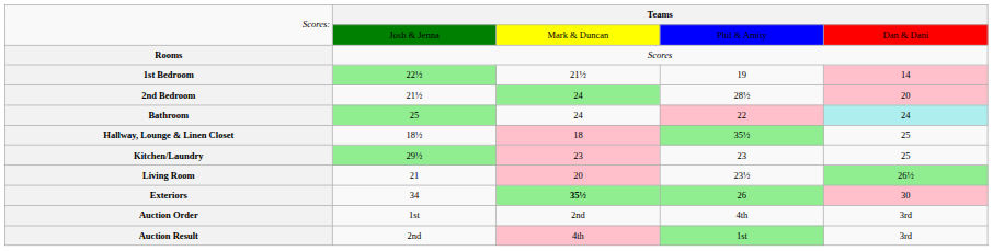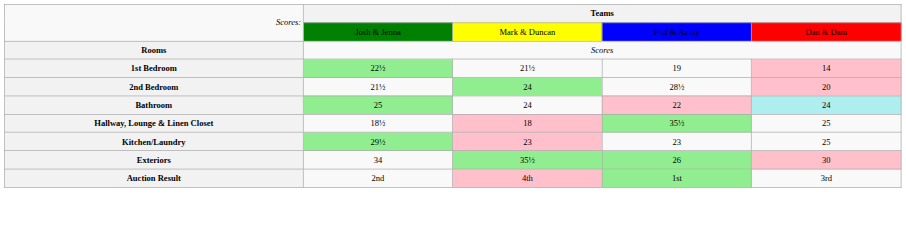- row: Living Room | 21 | 20 | 23½ | 26½
Exteriors | column 3: bold -> normal
- row: Auction Order | 1st | 2nd | 4th | 3rd
